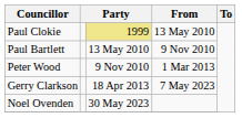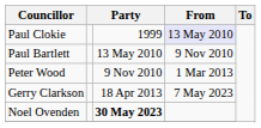Paul Clokie | column 3: khaki background -> no background
Paul Clokie | From: no background -> lavender background
Noel Ovenden | column 3: normal -> bold
